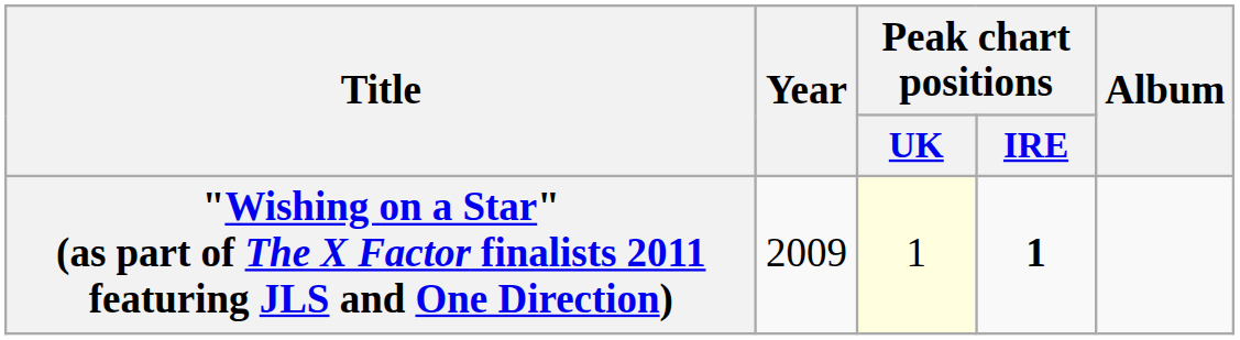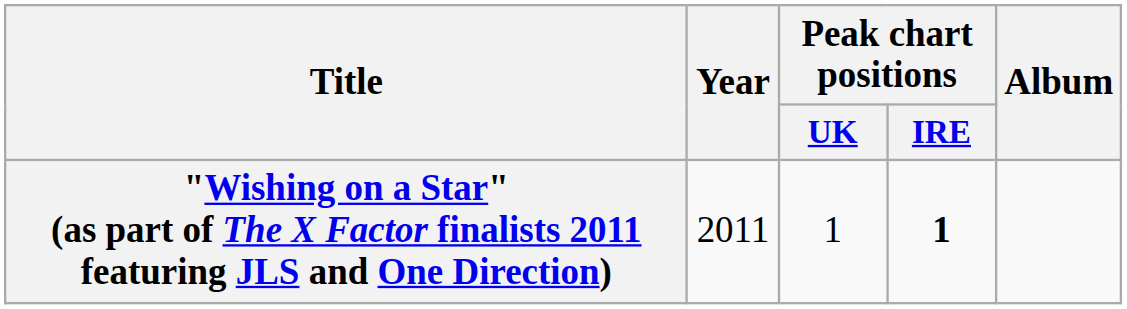row 3 | Year: 2009 -> 2011
row 3 | Peak chart positions / UK: lightyellow background -> no background
